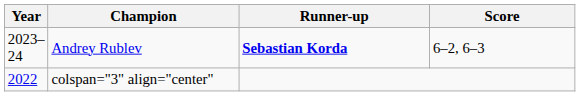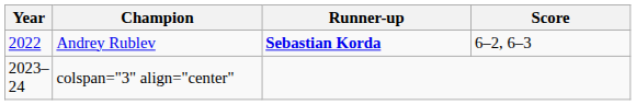Andrey Rublev | Year: 2023–24 -> 2022
colspan="3" align="center" | Year: 2022 -> 2023–24
